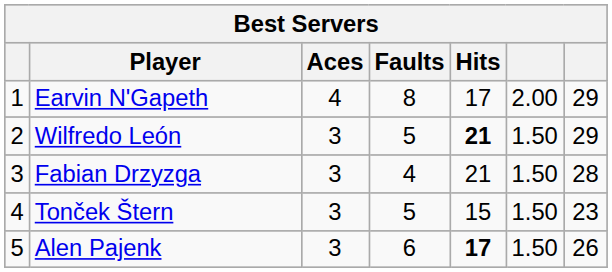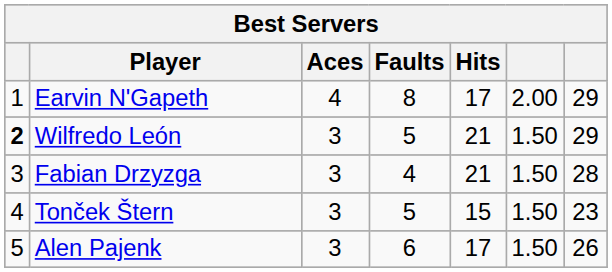Wilfredo León | column 1: normal -> bold
Wilfredo León | Hits: bold -> normal
Alen Pajenk | Hits: bold -> normal
